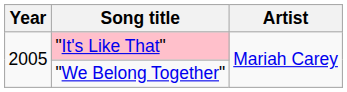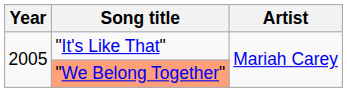"It's Like That" | Song title: pink background -> no background
"We Belong Together" | Song title: no background -> lightsalmon background
